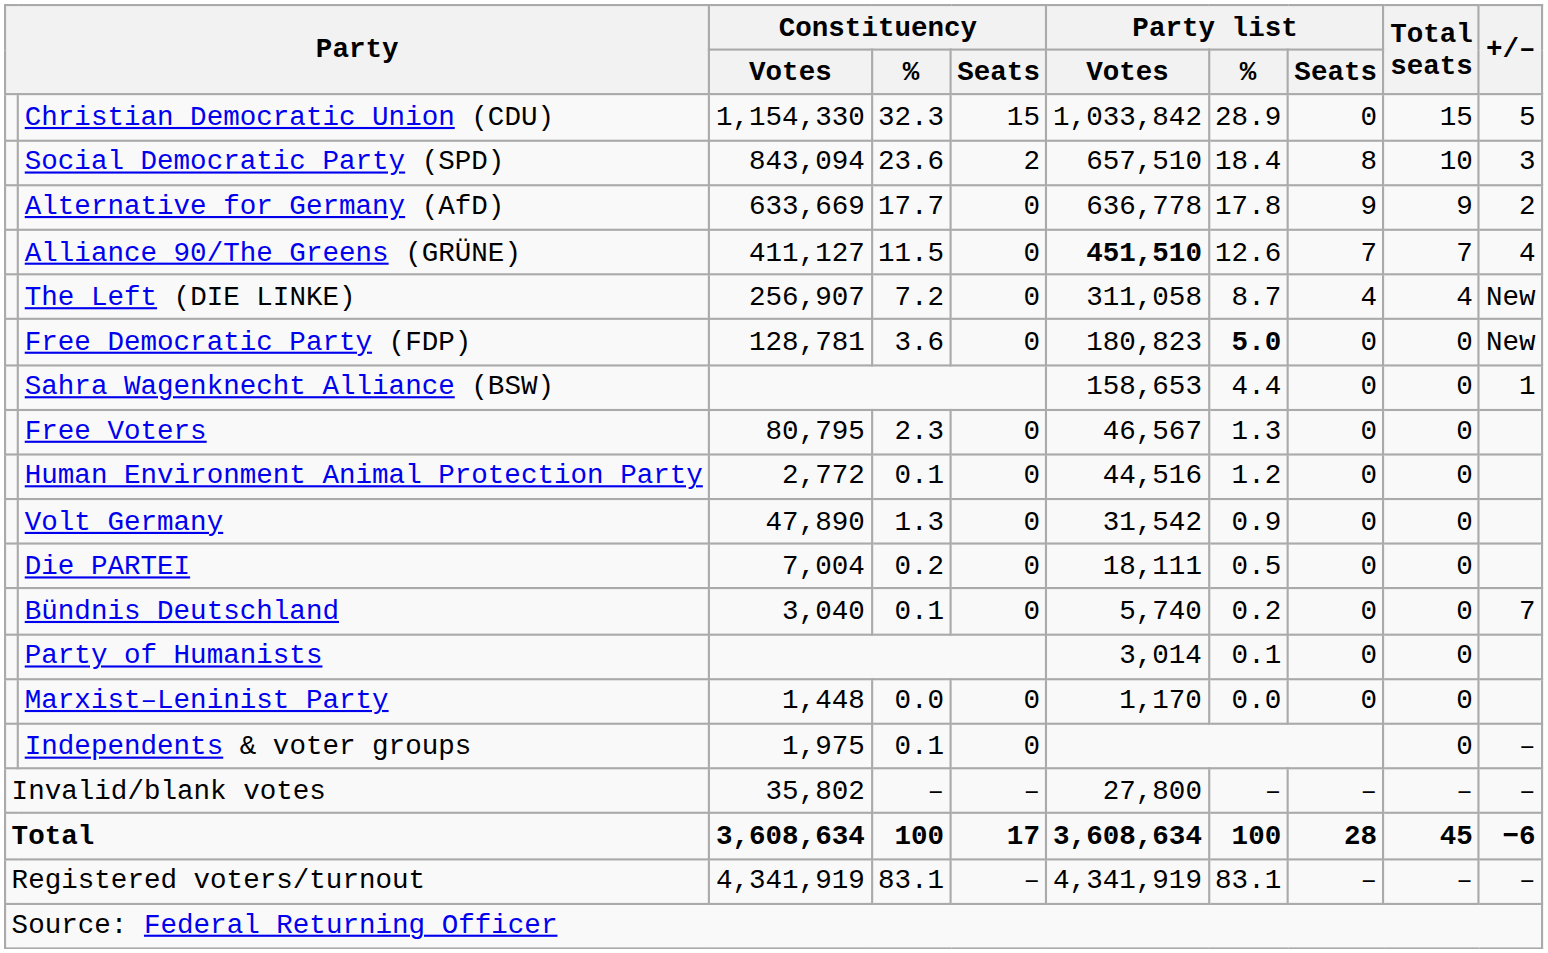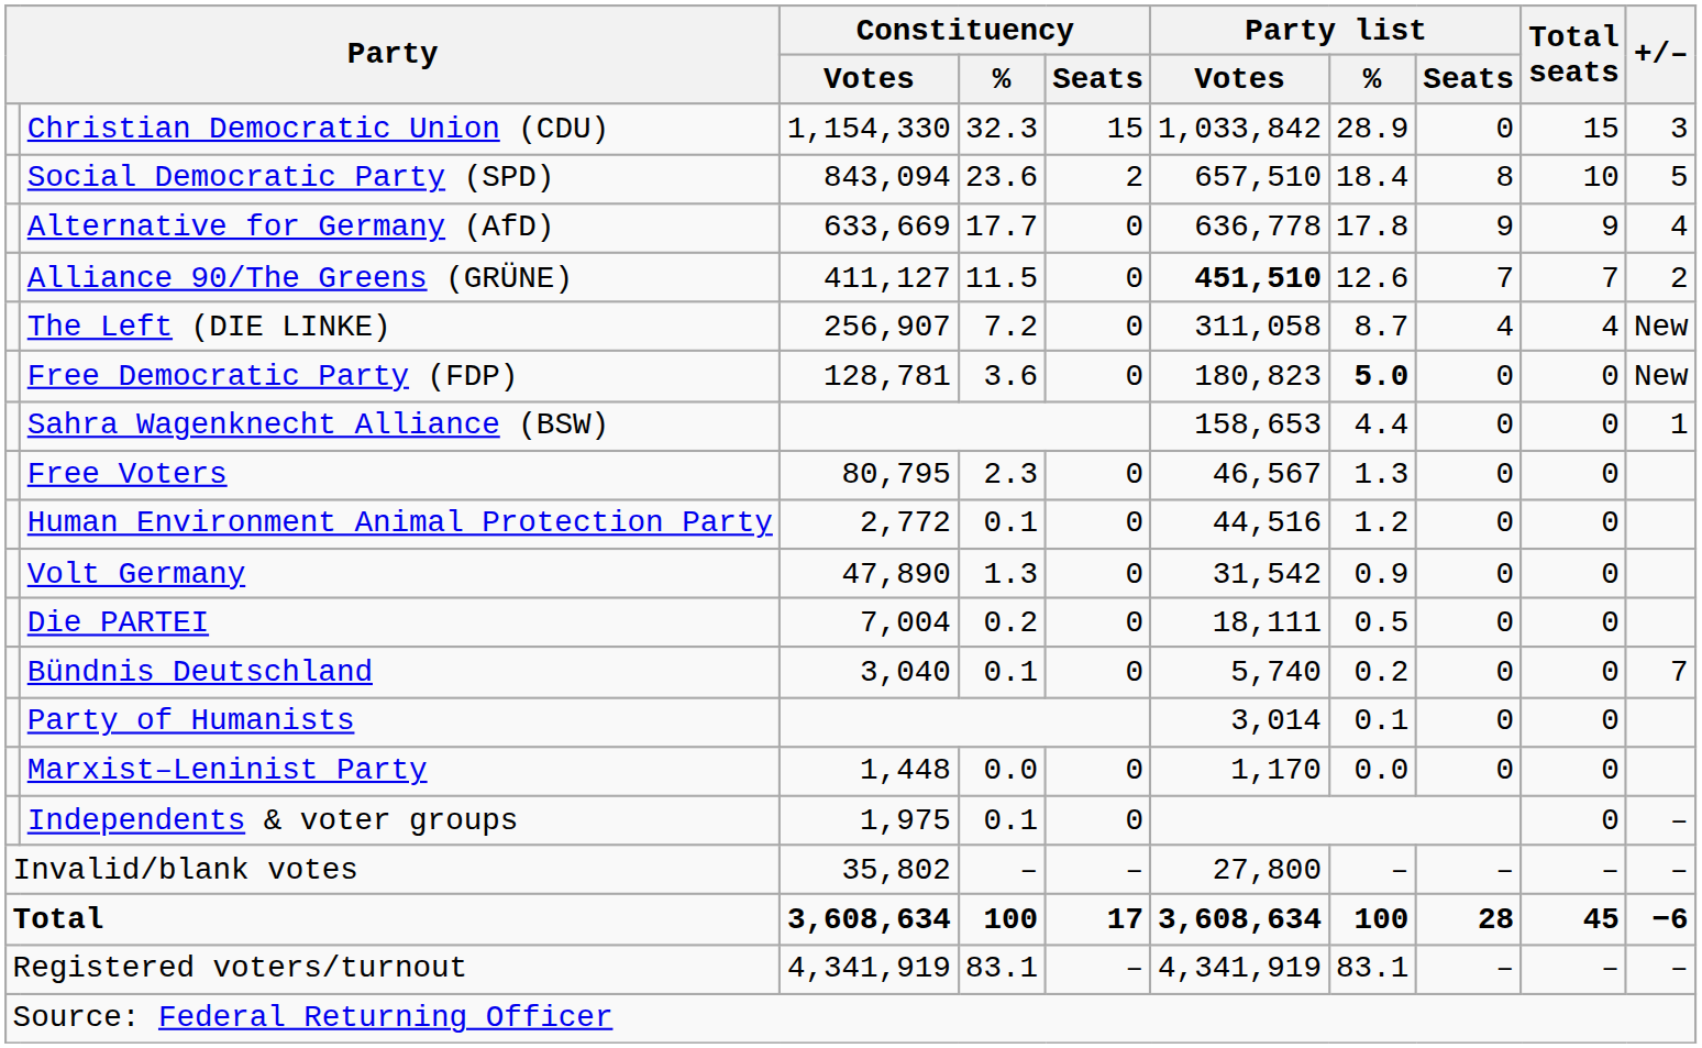Christian Democratic Union (CDU) | +/–: 5 -> 3
Social Democratic Party (SPD) | +/–: 3 -> 5
Alternative for Germany (AfD) | +/–: 2 -> 4
Alliance 90/The Greens (GRÜNE) | +/–: 4 -> 2
